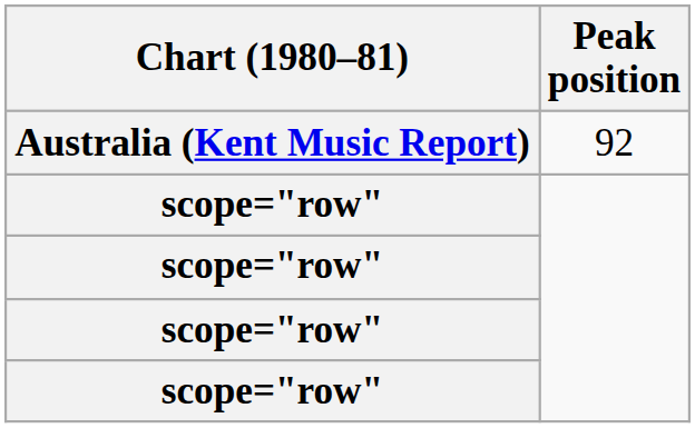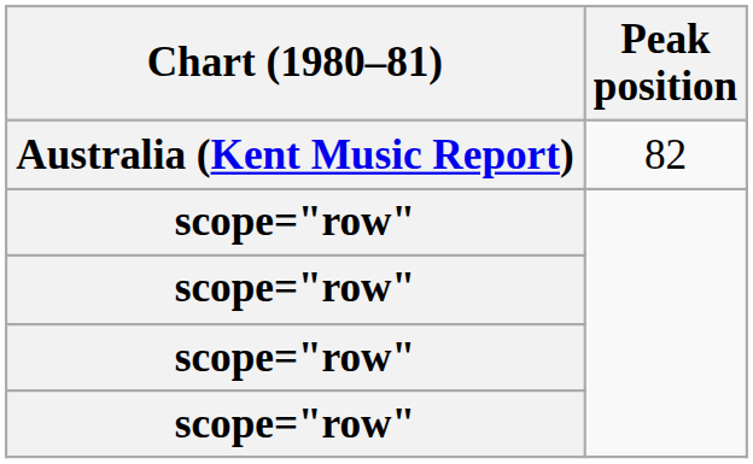Australia (Kent Music Report) | Peak position: 92 -> 82
